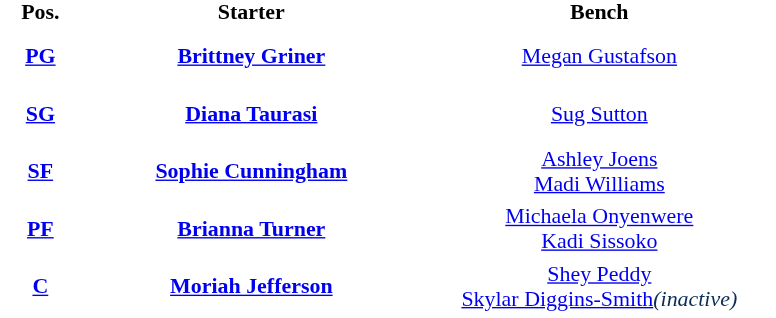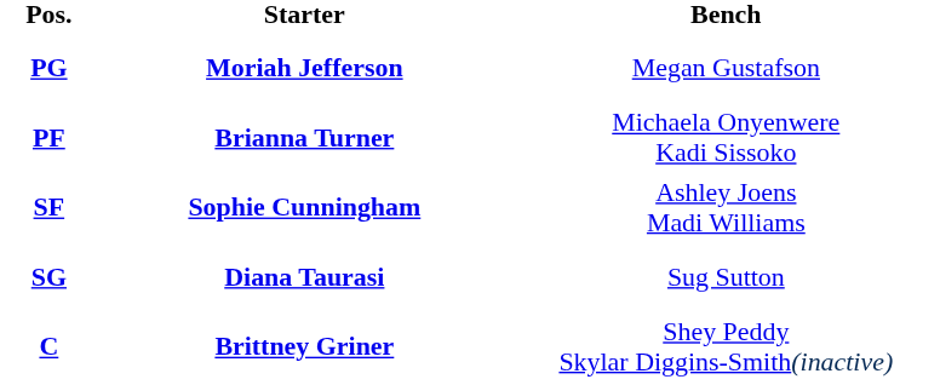PG | Starter: Brittney Griner -> Moriah Jefferson
rows swapped: SG <-> PF
C | Starter: Moriah Jefferson -> Brittney Griner
